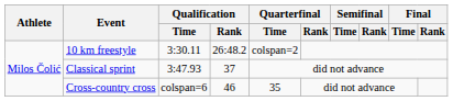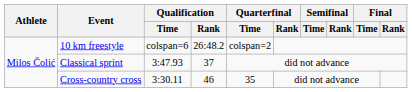10 km freestyle | Qualification / Time: 3:30.11 -> colspan=6
Cross-country cross | Qualification / Time: colspan=6 -> 3:30.11
